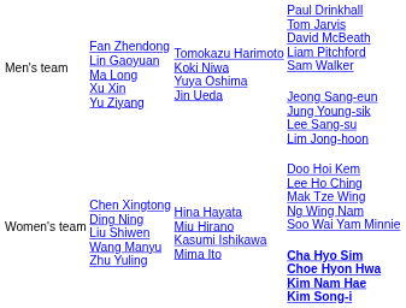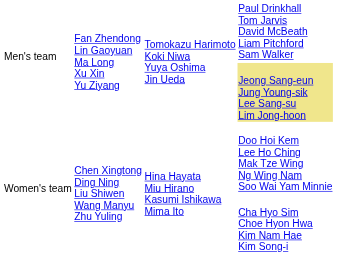Jeong Sang-eun Jung Young-sik Lee Sang-su Lim Jong-hoon | column 4: no background -> khaki background
Cha Hyo Sim Choe Hyon Hwa Kim Nam Hae Kim Song-i | column 4: bold -> normal
